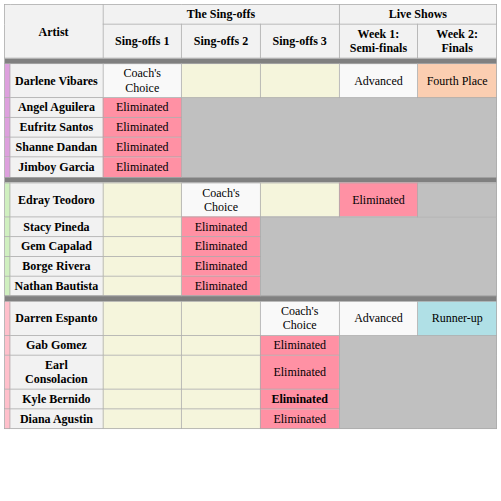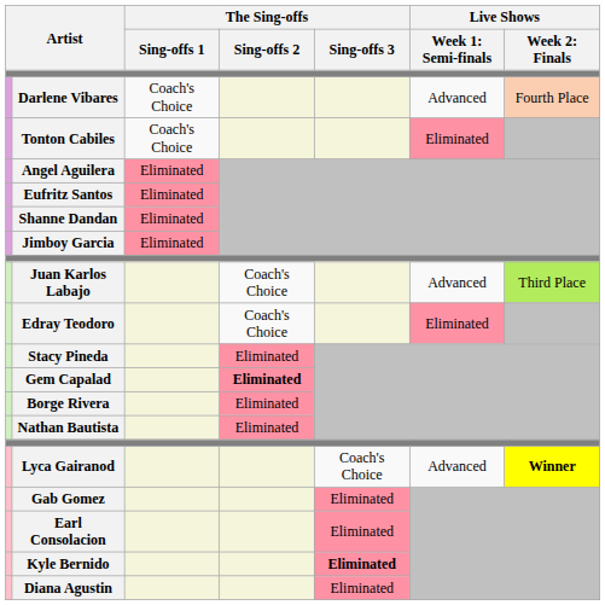+ row: Tonton Cabiles | Coach's Choice | Eliminated
+ row: Juan Karlos Labajo | Coach's Choice | Advanced | Third Place
Gem Capalad | The Sing-offs / Sing-offs 2: normal -> bold
+ row: Lyca Gairanod | Coach's Choice | Advanced | Winner
- row: Darren Espanto | Coach's Choice | Advanced | Runner-up
